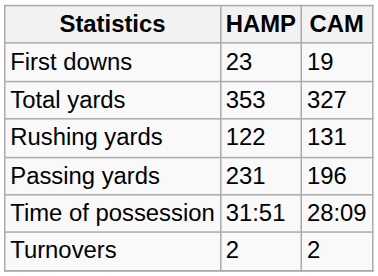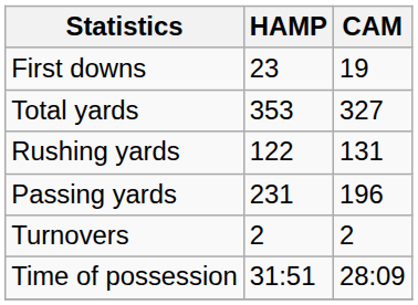rows swapped: Turnovers <-> Time of possession
